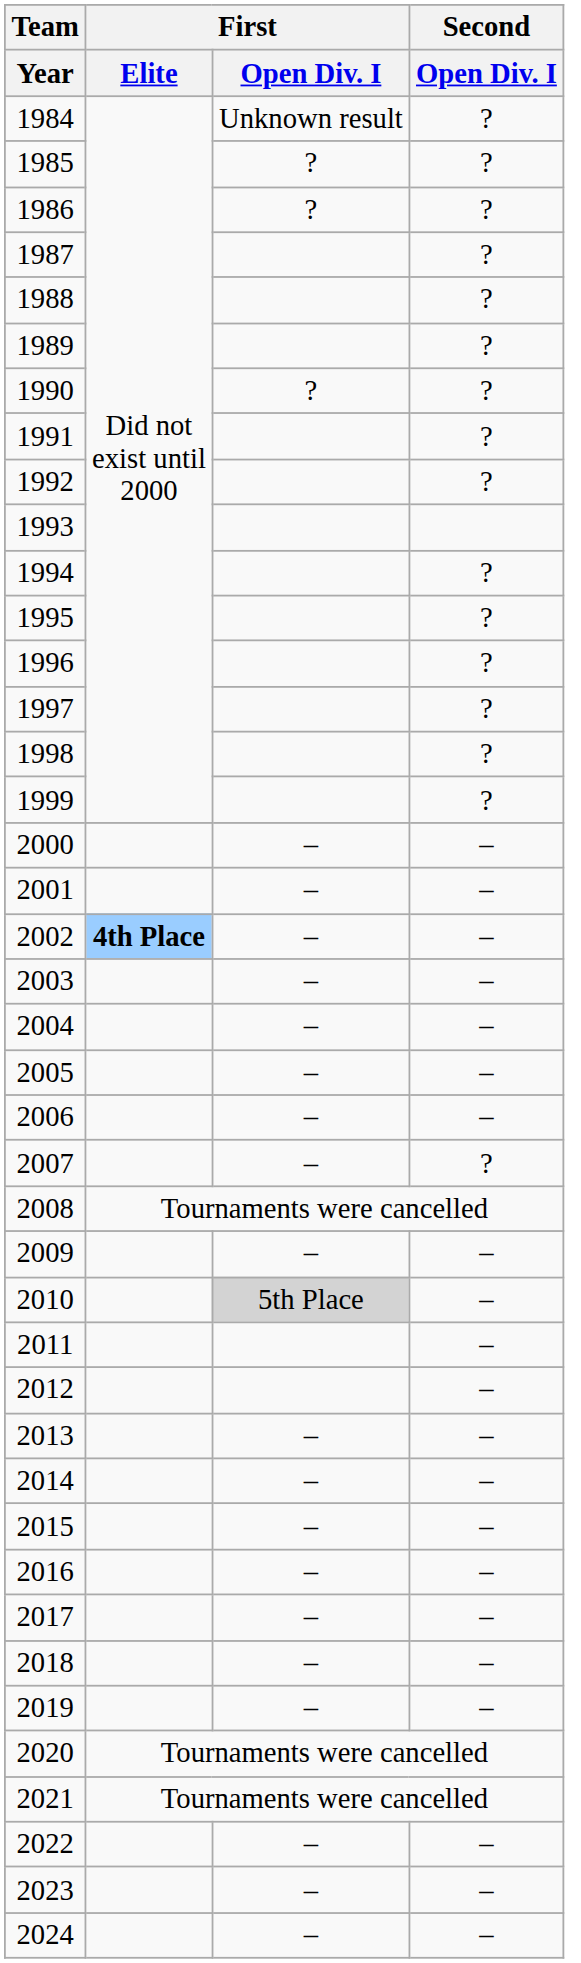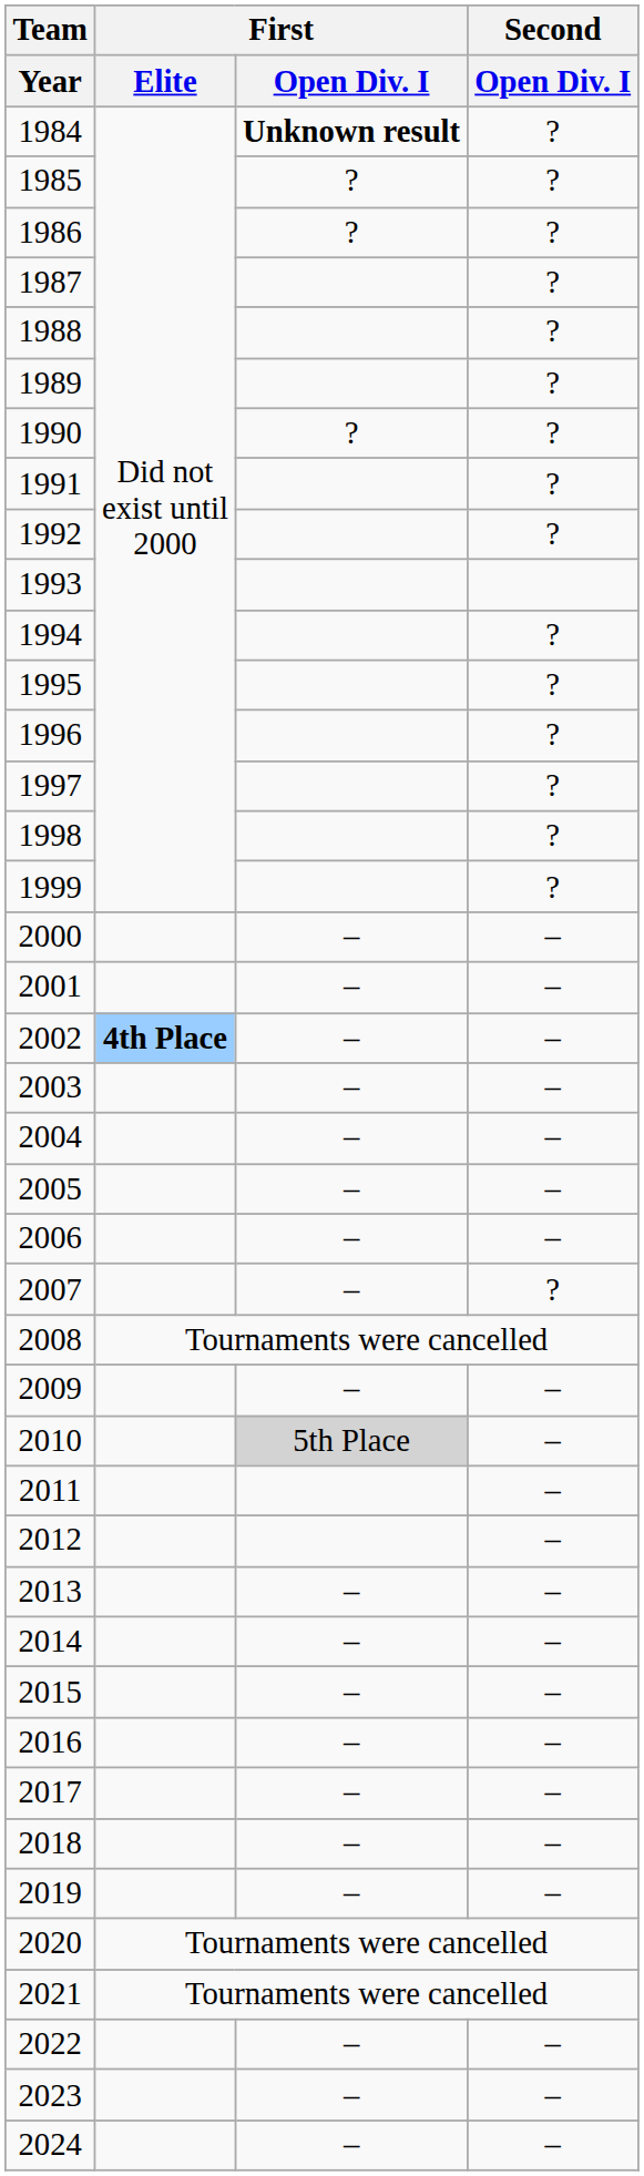1984 | First / Open Div. I: normal -> bold
